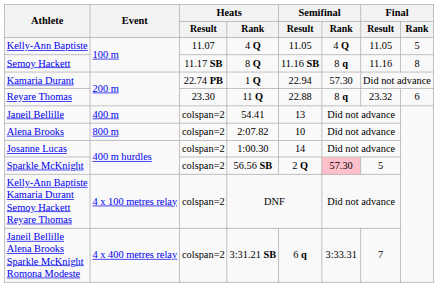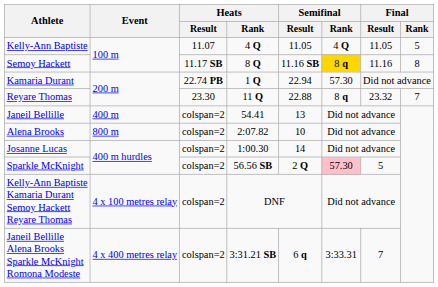Semoy Hackett | Semifinal / Rank: no background -> gold background
Reyare Thomas | Final / Rank: 6 -> 7
